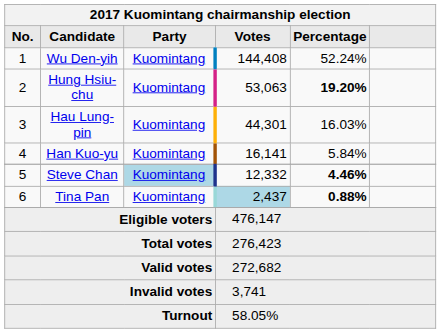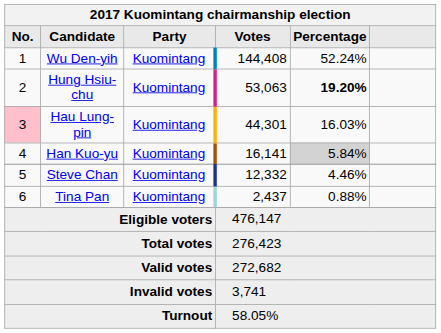Hau Lung-pin | No.: no background -> pink background
Han Kuo-yu | Percentage: no background -> lightgrey background
Steve Chan | Party: lightblue background -> no background
Steve Chan | Percentage: bold -> normal
Tina Pan | Votes: lightblue background -> no background
Tina Pan | Percentage: bold -> normal
